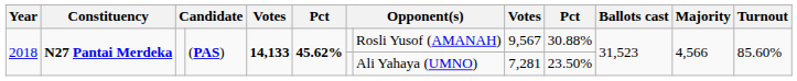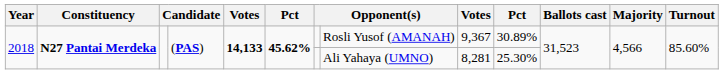row 2 | column 9: 9,567 -> 9,367
row 2 | column 10: 30.88% -> 30.89%
row 3 | column 9: 7,281 -> 8,281
row 3 | column 10: 23.50% -> 25.30%
